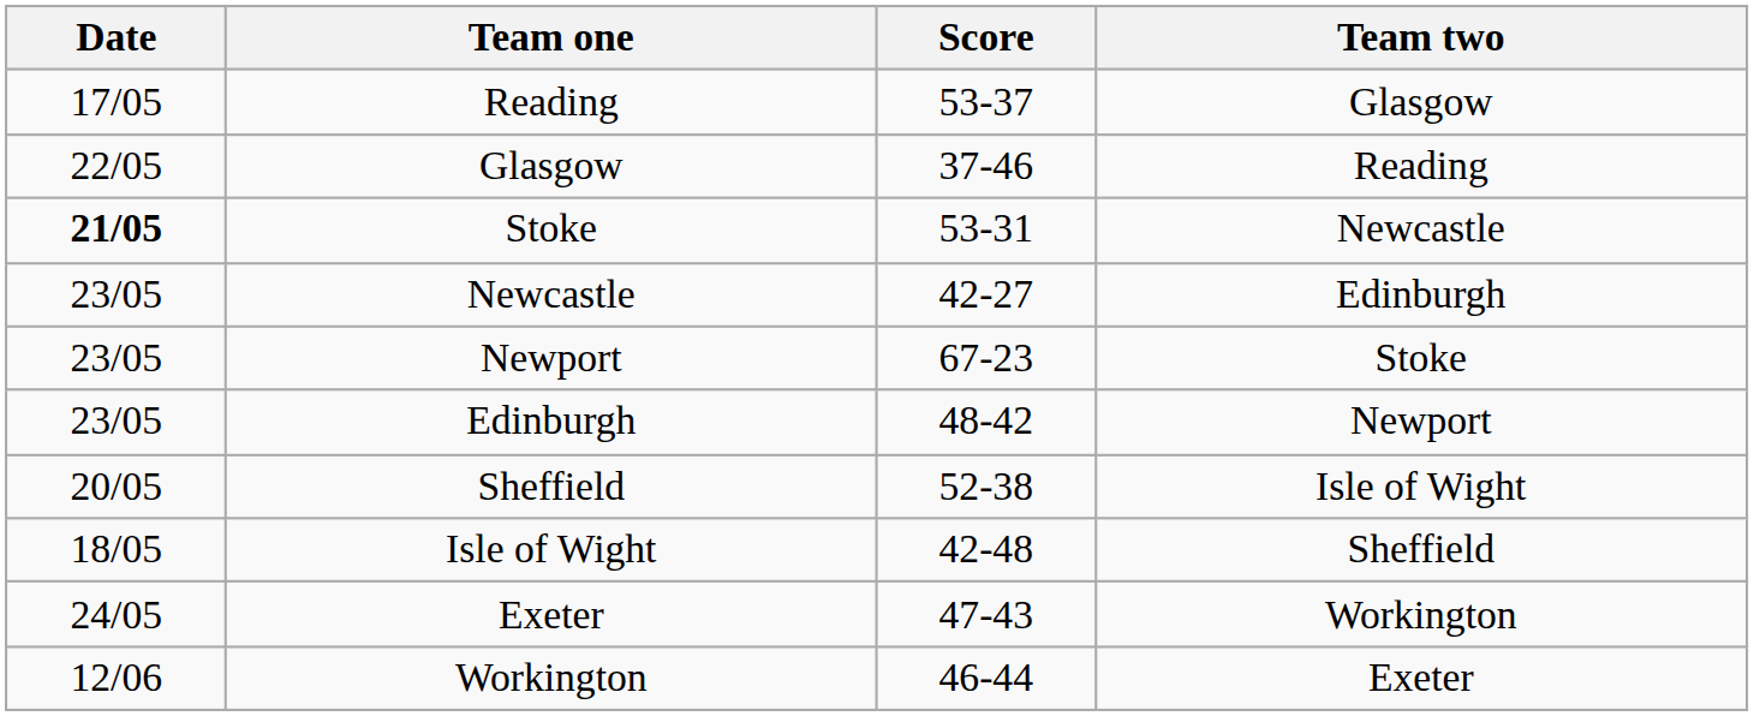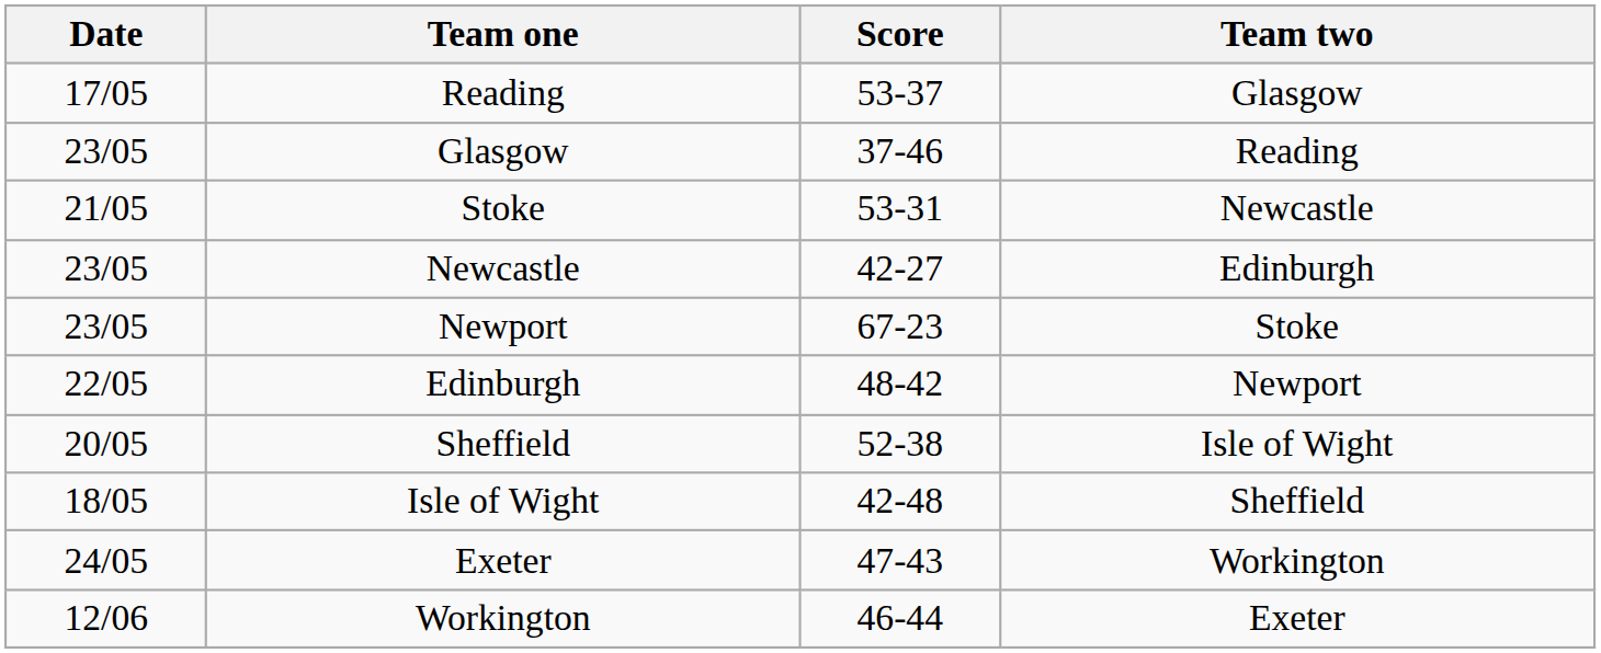row 3 | Date: 22/05 -> 23/05
row 4 | Date: bold -> normal
row 7 | Date: 23/05 -> 22/05
